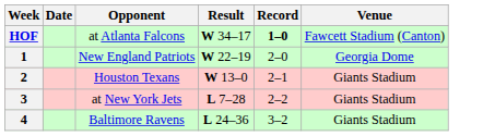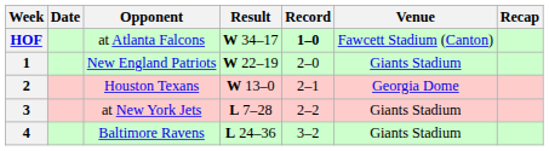+ column: Recap
1 | Venue: Georgia Dome -> Giants Stadium
2 | Venue: Giants Stadium -> Georgia Dome
